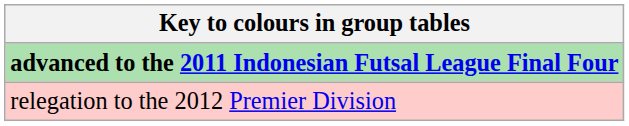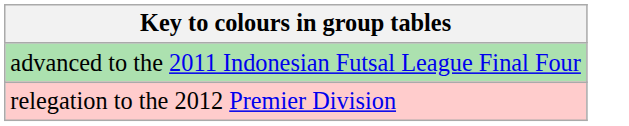row 2 | column 1: bold -> normal
